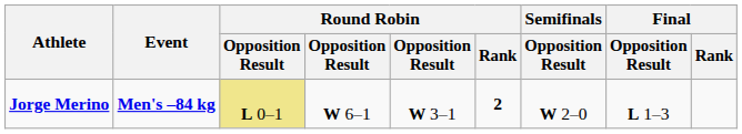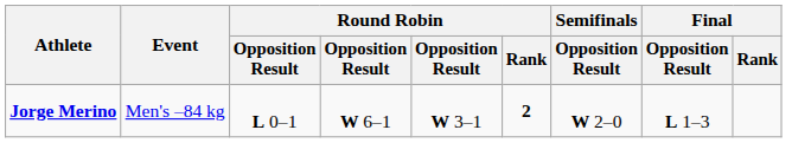Jorge Merino | Event: bold -> normal
Jorge Merino | column 3: khaki background -> no background
